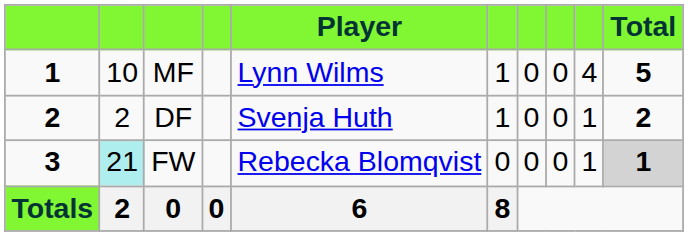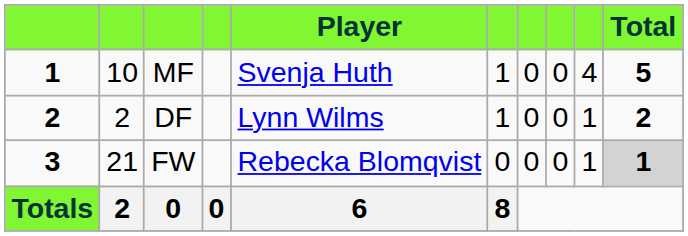MF | Player: Lynn Wilms -> Svenja Huth
DF | Player: Svenja Huth -> Lynn Wilms
FW | column 2: paleturquoise background -> no background
